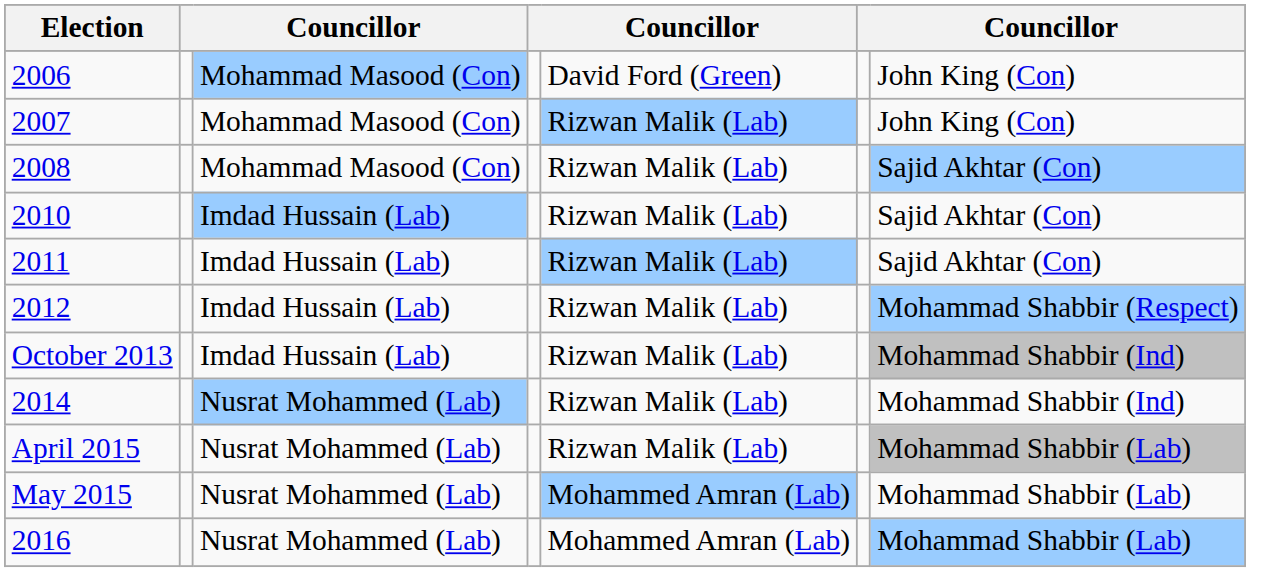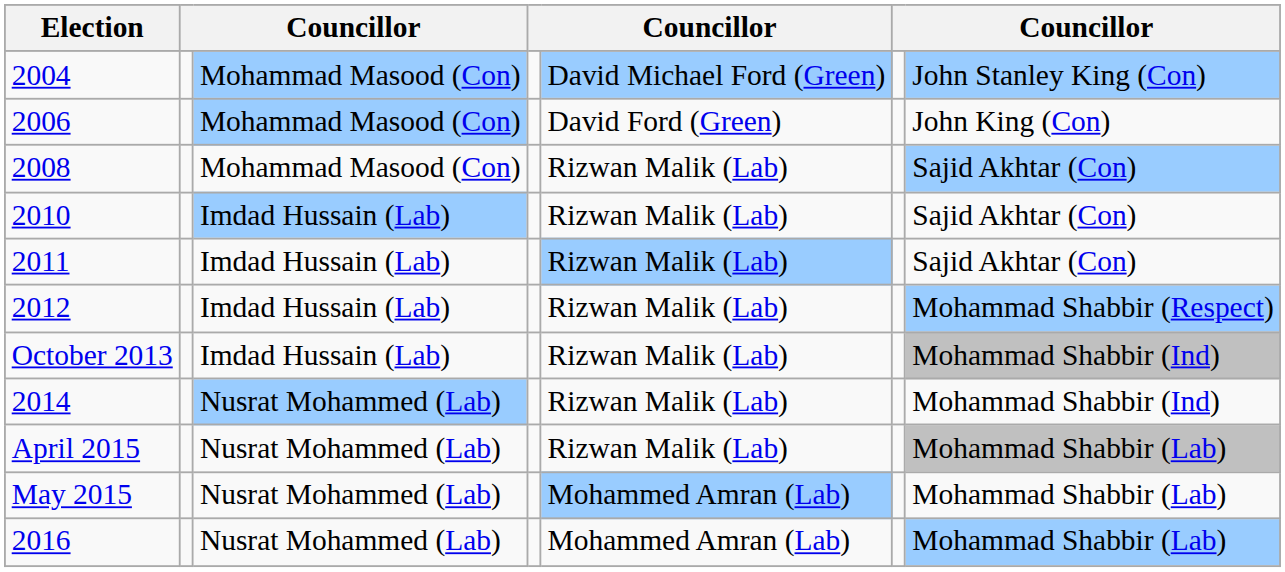+ row: 2004 | Mohammad Masood (Con) | David Michael Ford (Green) | John Stanley King (Con)
- row: 2007 | Mohammad Masood (Con) | Rizwan Malik (Lab) | John King (Con)
